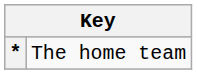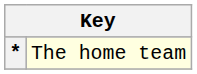* | column 2: no background -> lightyellow background
